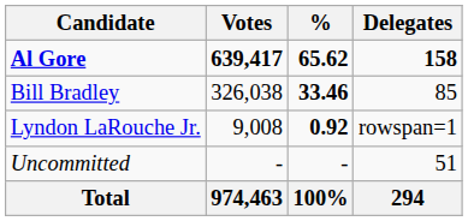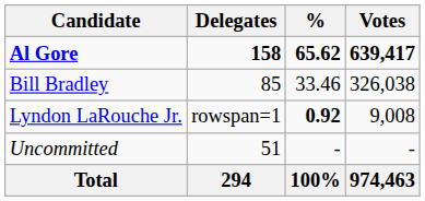columns swapped: Votes <-> Delegates
Bill Bradley | %: bold -> normal
